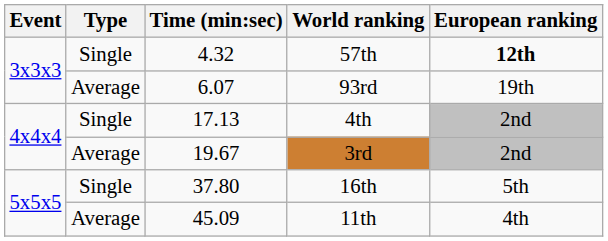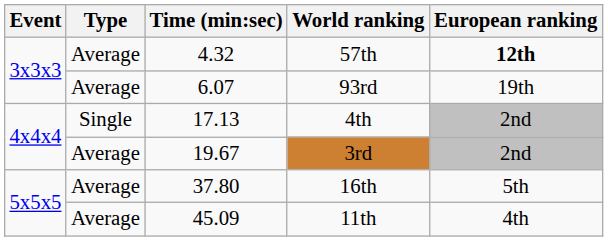57th | Type: Single -> Average
16th | Type: Single -> Average
